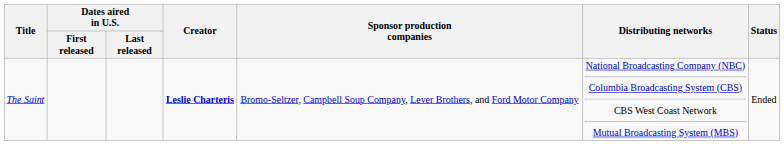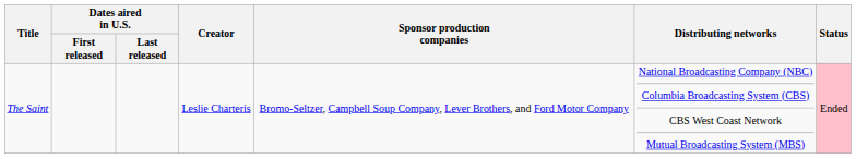The Saint | Creator: bold -> normal
The Saint | Status: no background -> pink background
